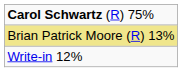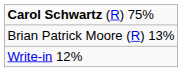row 2 | column 1: khaki background -> no background
